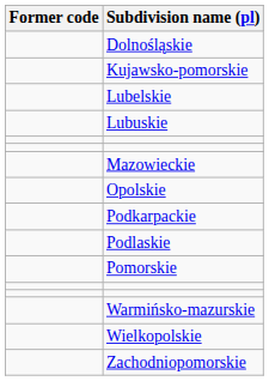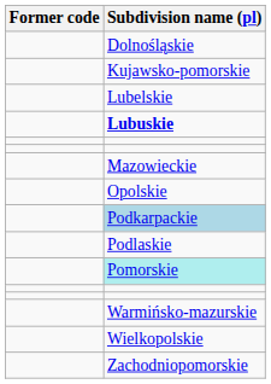row 5 | Subdivision name (pl): normal -> bold
row 10 | Subdivision name (pl): no background -> lightblue background
row 12 | Subdivision name (pl): no background -> paleturquoise background
